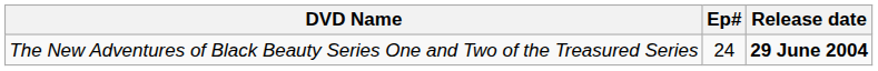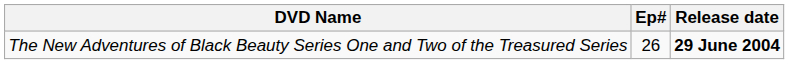row 2 | Ep#: 24 -> 26
